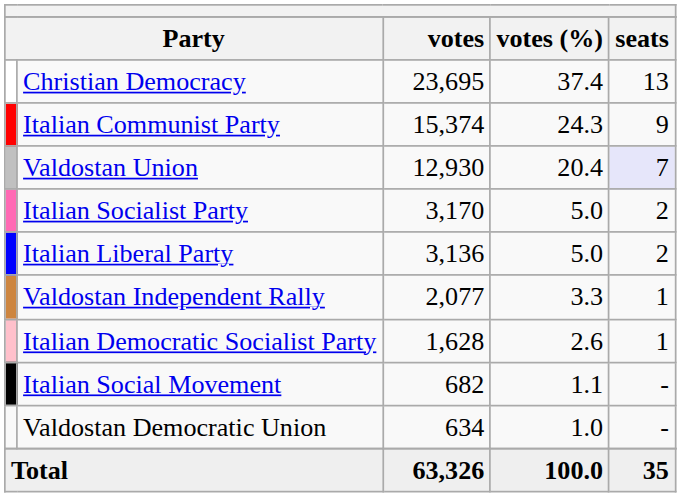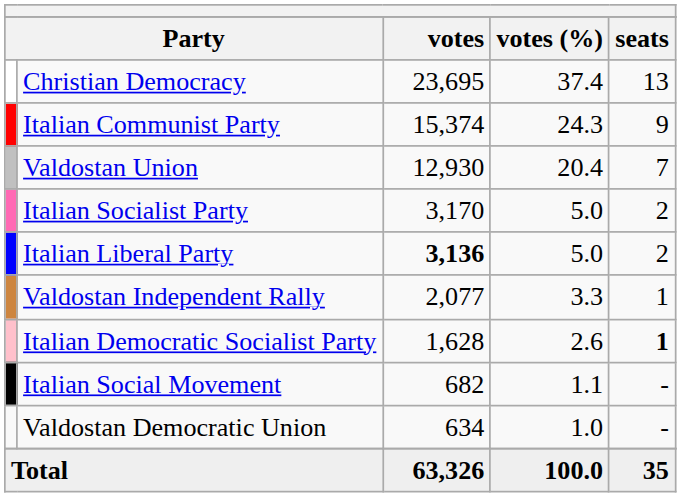Valdostan Union | seats: lavender background -> no background
Italian Liberal Party | votes: normal -> bold
Italian Democratic Socialist Party | seats: normal -> bold
